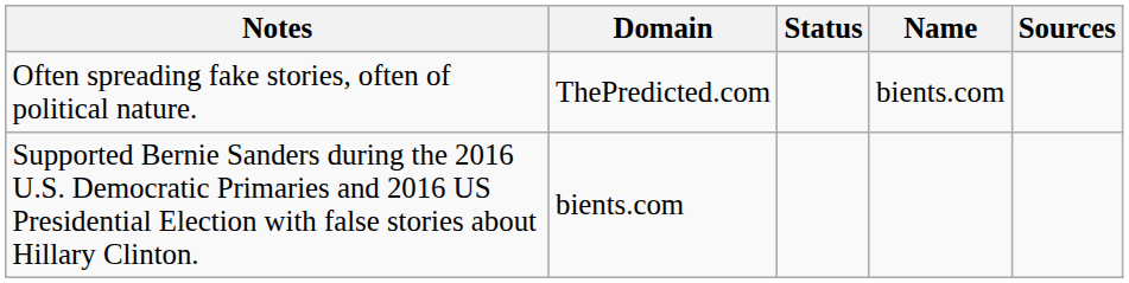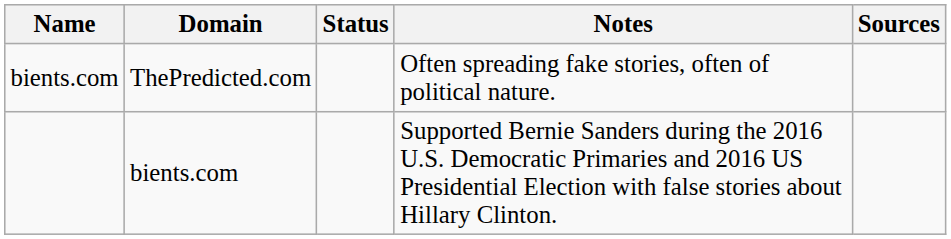columns swapped: Name <-> Notes
